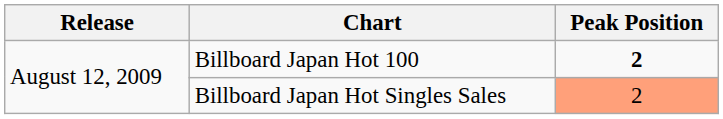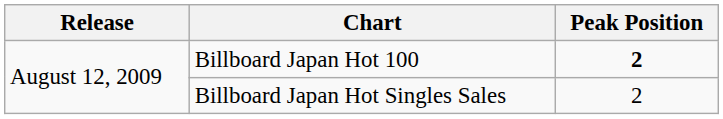Billboard Japan Hot Singles Sales | Peak Position: lightsalmon background -> no background
